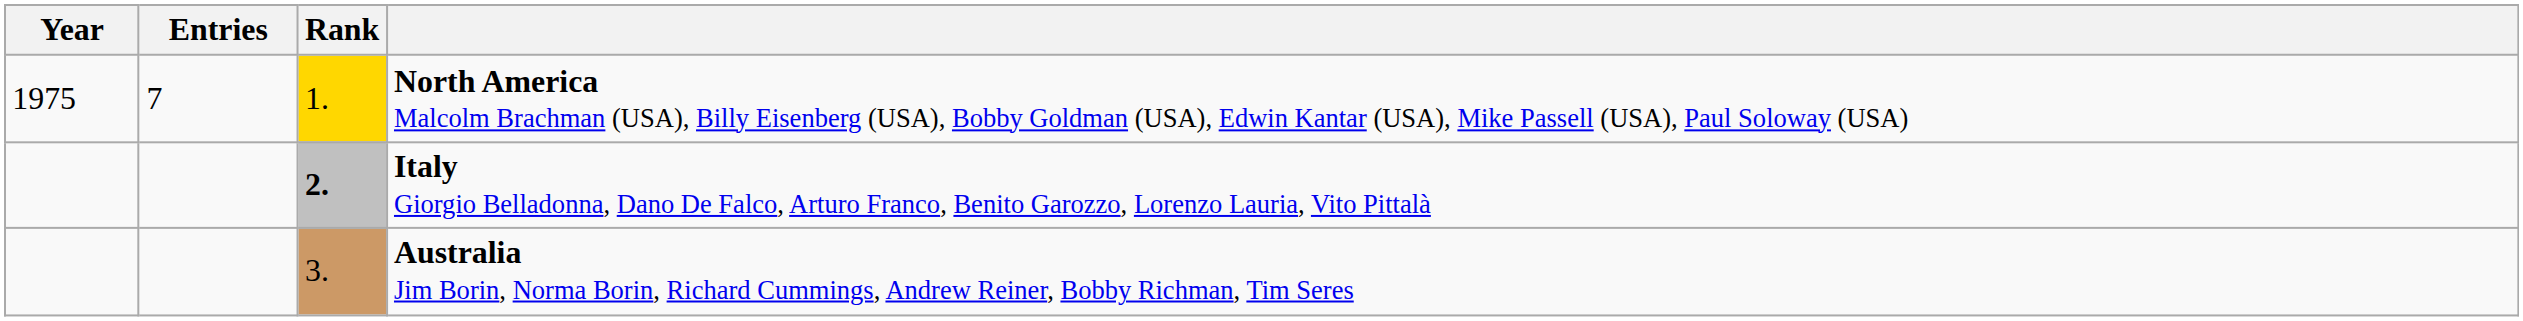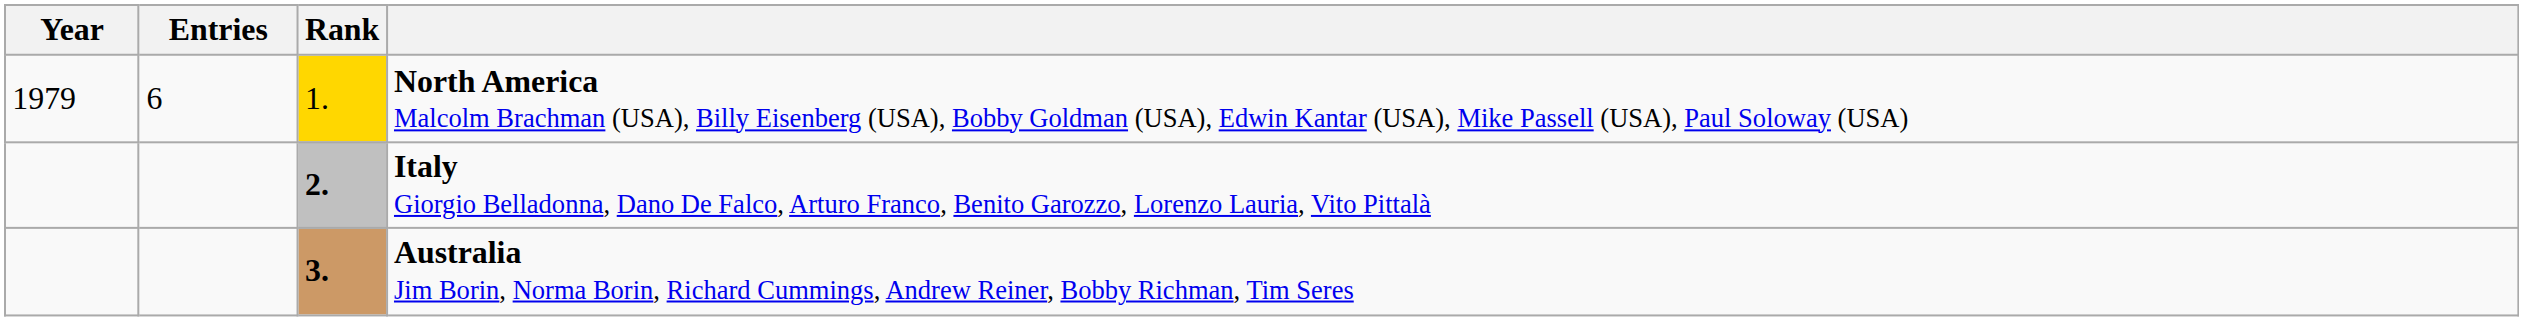row 2 | Year: 1975 -> 1979
row 2 | Entries: 7 -> 6
row 4 | Rank: normal -> bold
